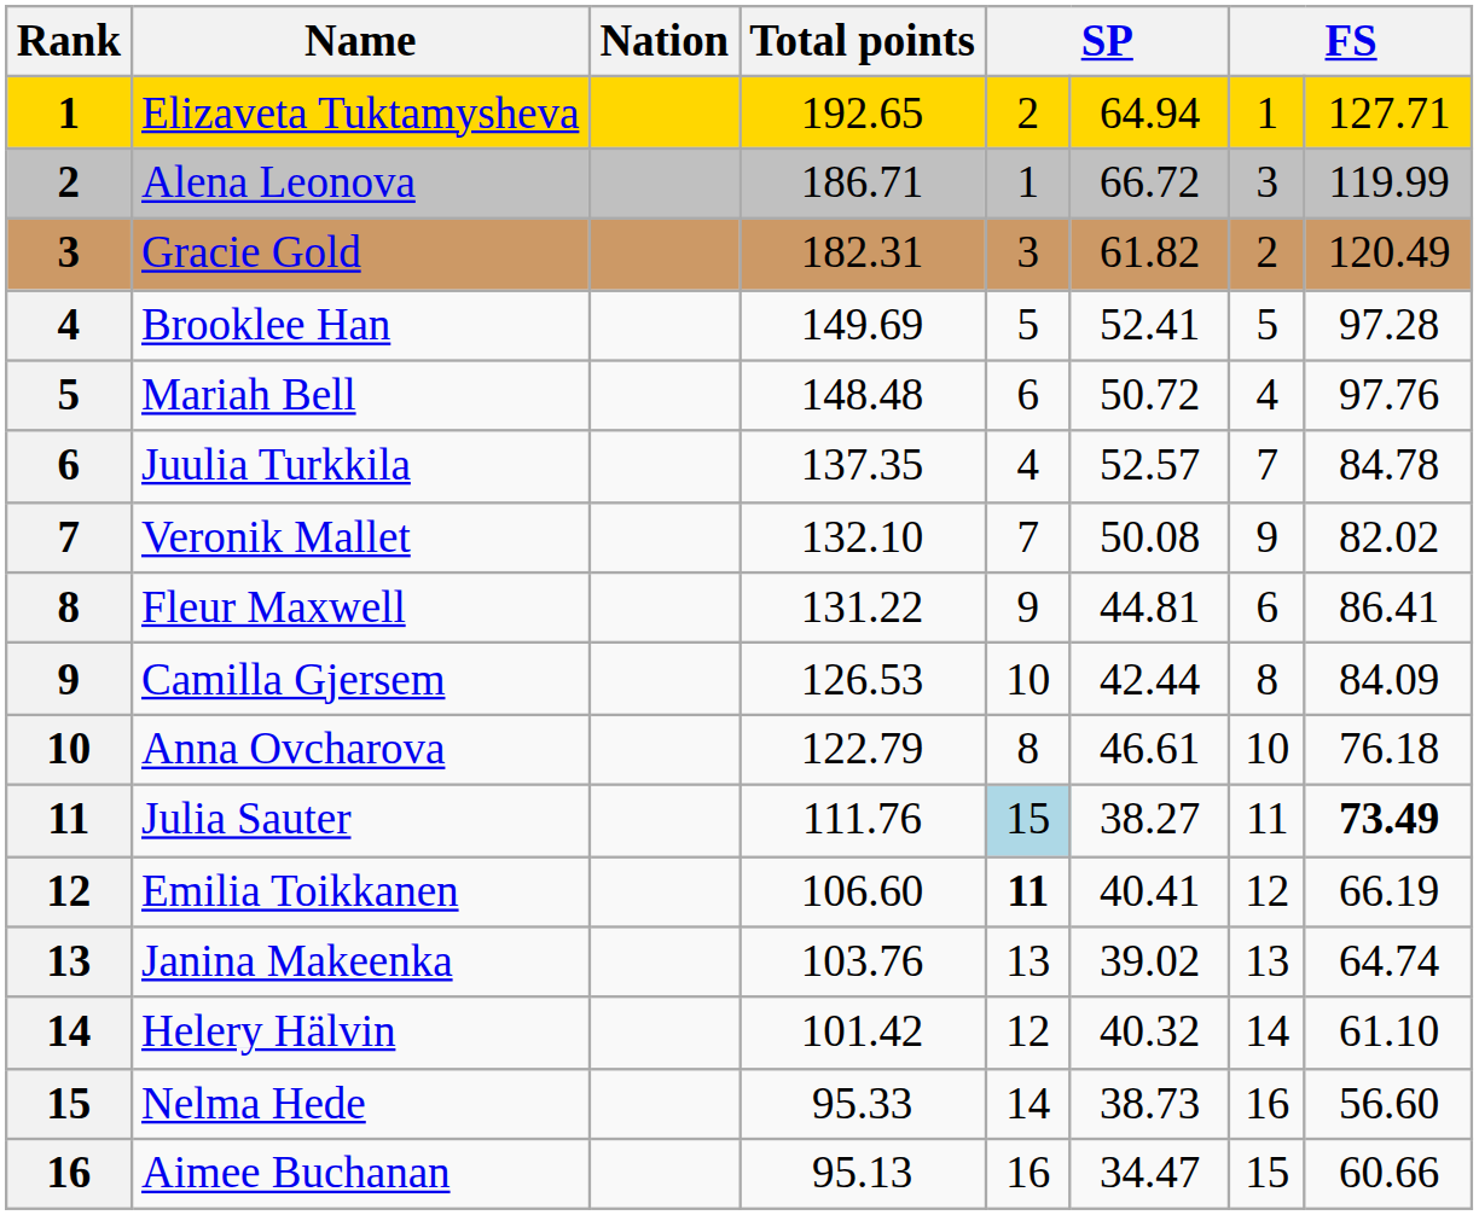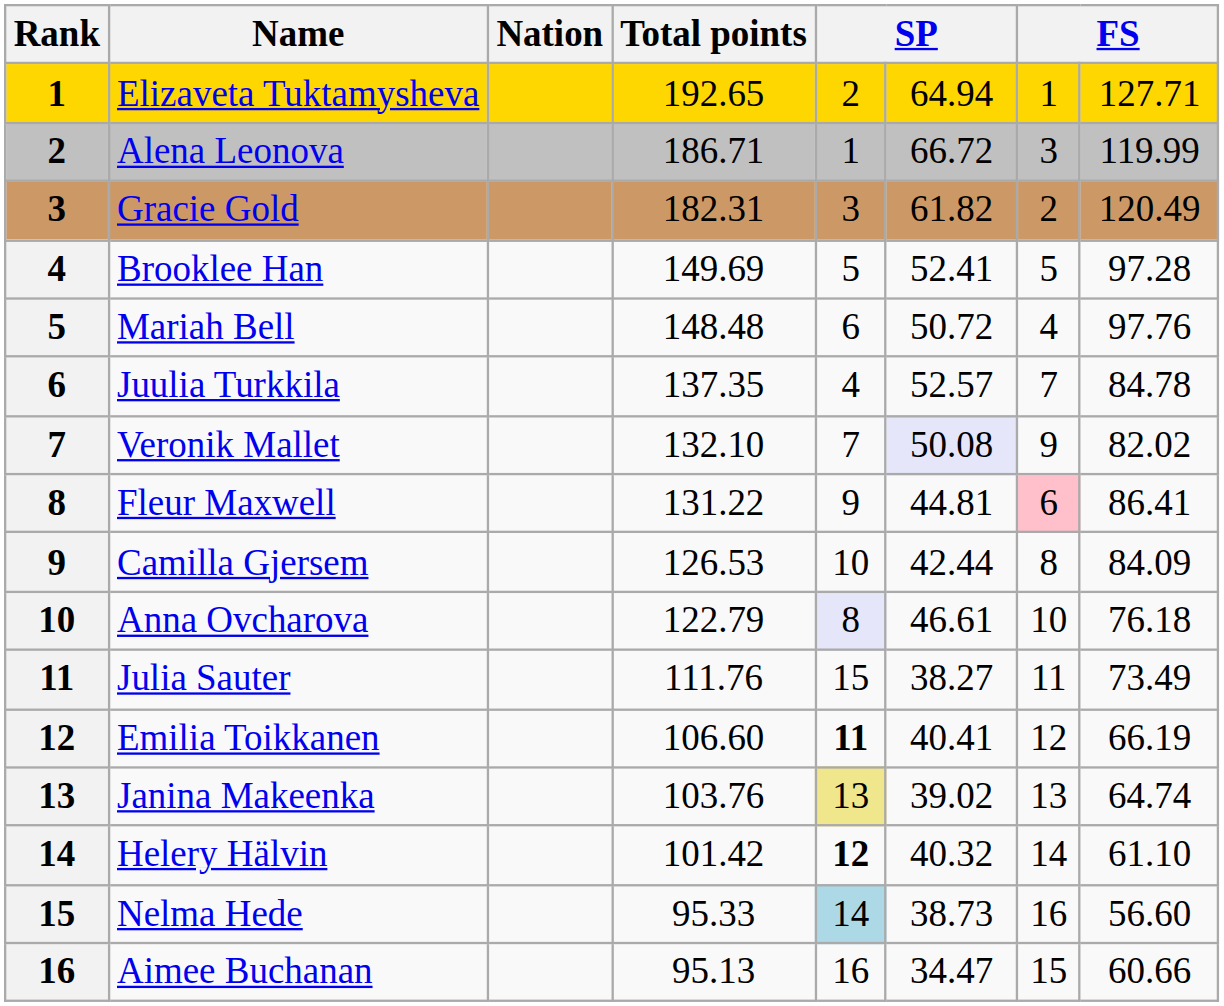Veronik Mallet | column 6: no background -> lavender background
Fleur Maxwell | column 7: no background -> pink background
Anna Ovcharova | column 5: no background -> lavender background
Julia Sauter | column 5: lightblue background -> no background
Julia Sauter | column 8: bold -> normal
Janina Makeenka | column 5: no background -> khaki background
Helery Hälvin | column 5: normal -> bold
Nelma Hede | column 5: no background -> lightblue background
